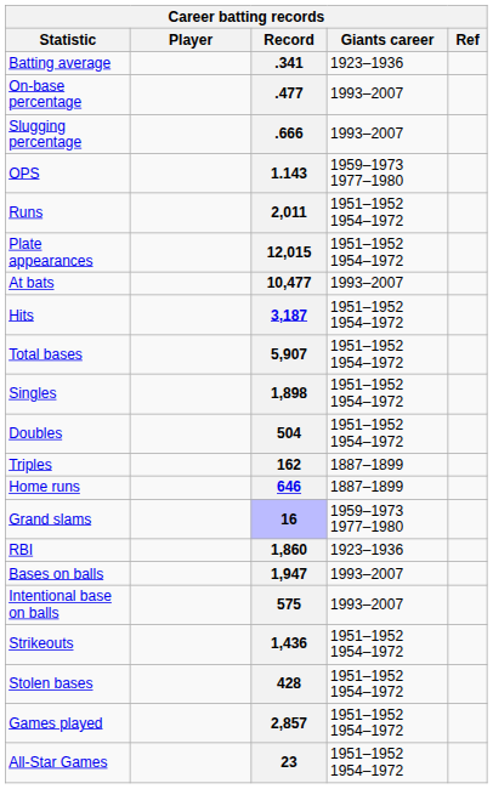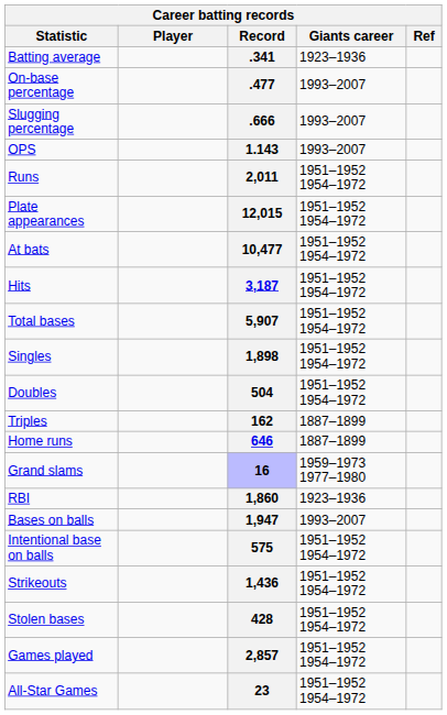1.143 | Giants career: 1959–1973 1977–1980 -> 1993–2007
10,477 | Giants career: 1993–2007 -> 1951–1952 1954–1972
575 | Giants career: 1993–2007 -> 1951–1952 1954–1972
